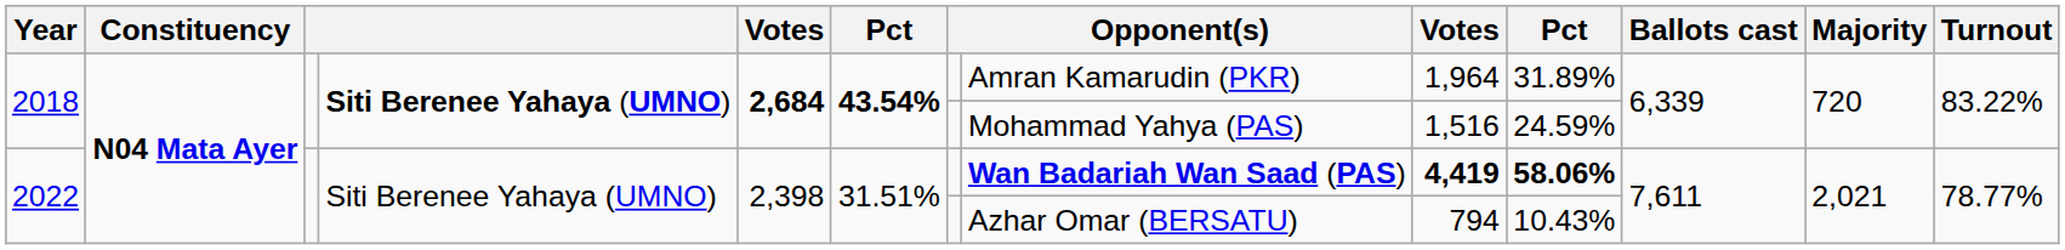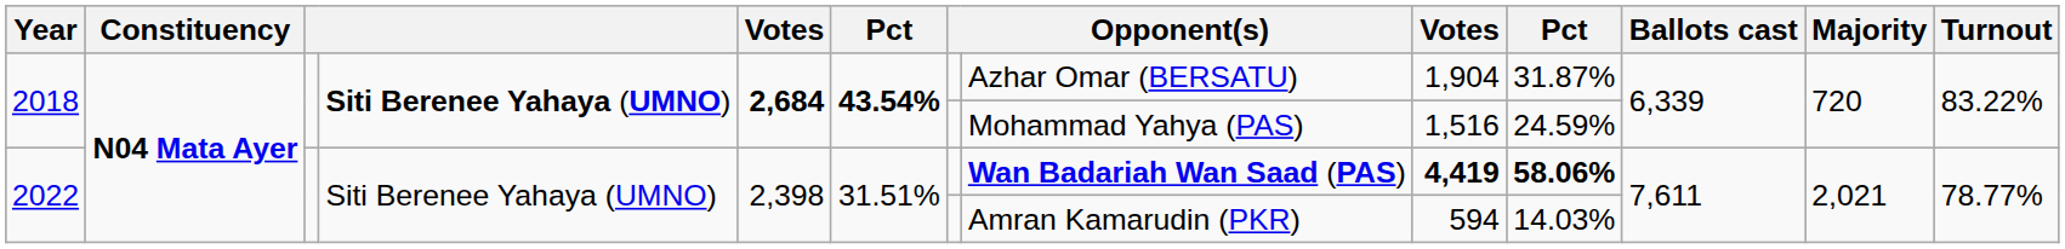row 2 | column 8: Amran Kamarudin (PKR) -> Azhar Omar (BERSATU)
row 2 | column 9: 1,964 -> 1,904
row 2 | column 10: 31.89% -> 31.87%
row 5 | column 8: Azhar Omar (BERSATU) -> Amran Kamarudin (PKR)
row 5 | column 9: 794 -> 594
row 5 | column 10: 10.43% -> 14.03%
